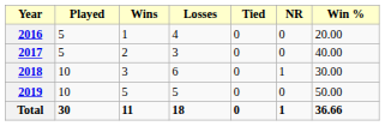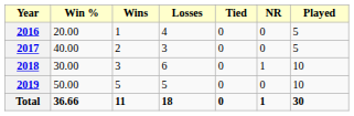columns swapped: Played <-> Win %
